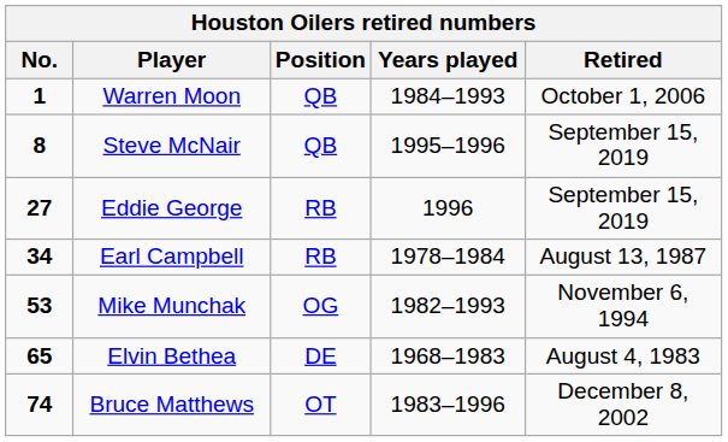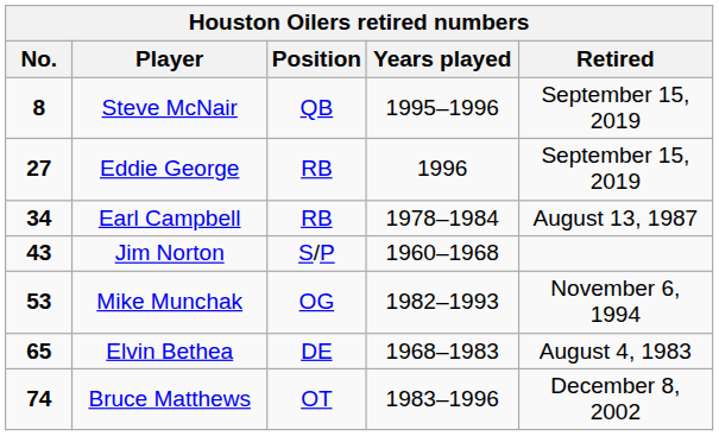- row: 1 | Warren Moon | QB | 1984–1993 | October 1, 2006
+ row: 43 | Jim Norton | S/P | 1960–1968
